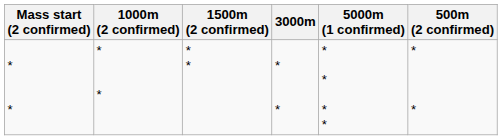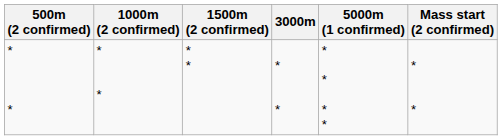columns swapped: 500m (2 confirmed) <-> Mass start (2 confirmed)
